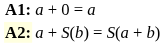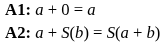a + S(b) = S(a + b) | column 1: lightyellow background -> no background
